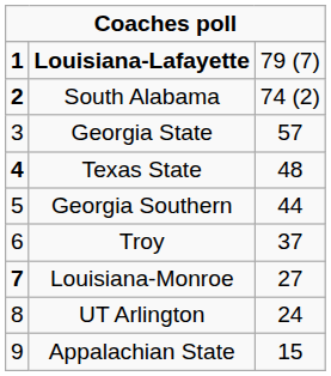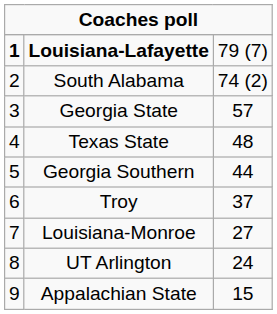South Alabama | column 1: bold -> normal
Texas State | column 1: bold -> normal
Louisiana-Monroe | column 1: bold -> normal
